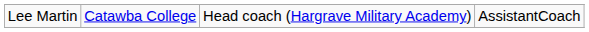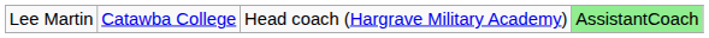Lee Martin | column 4: no background -> lightgreen background
